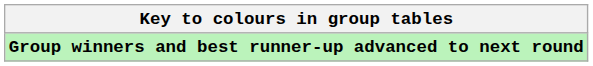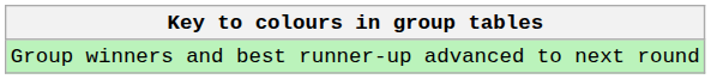row 2 | column 1: bold -> normal
